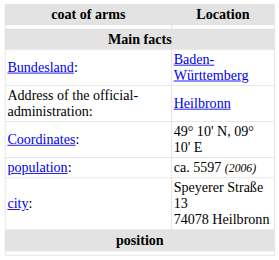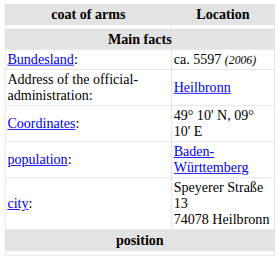row 3 | Location: Baden-Württemberg -> ca. 5597 (2006)
row 6 | Location: ca. 5597 (2006) -> Baden-Württemberg
